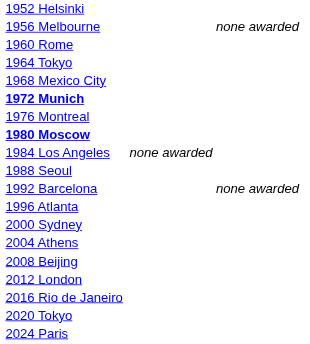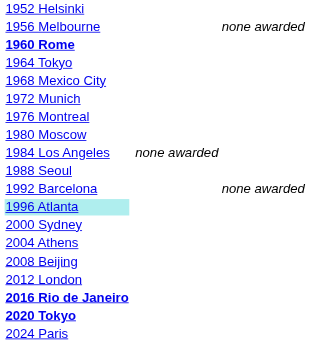1960 Rome | column 1: normal -> bold
1972 Munich | column 1: bold -> normal
1980 Moscow | column 1: bold -> normal
1996 Atlanta | column 1: no background -> paleturquoise background
2016 Rio de Janeiro | column 1: normal -> bold
2020 Tokyo | column 1: normal -> bold
